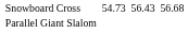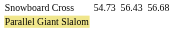Parallel Giant Slalom | column 1: no background -> khaki background
